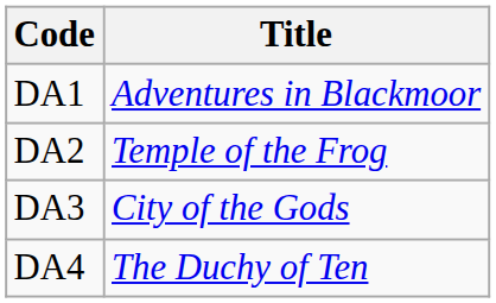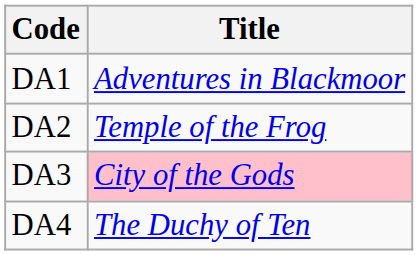DA3 | Title: no background -> pink background
